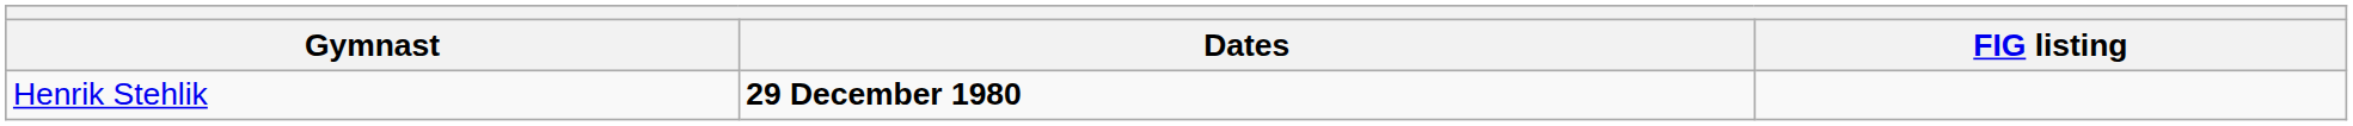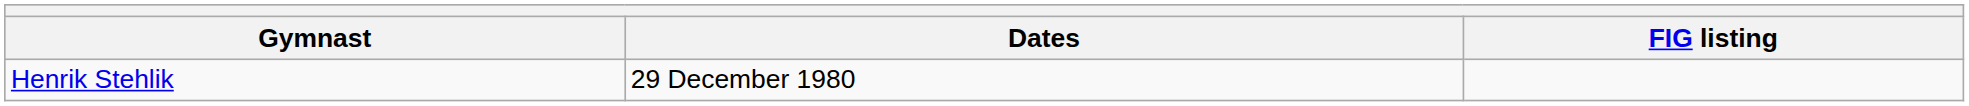Henrik Stehlik | Dates: bold -> normal
